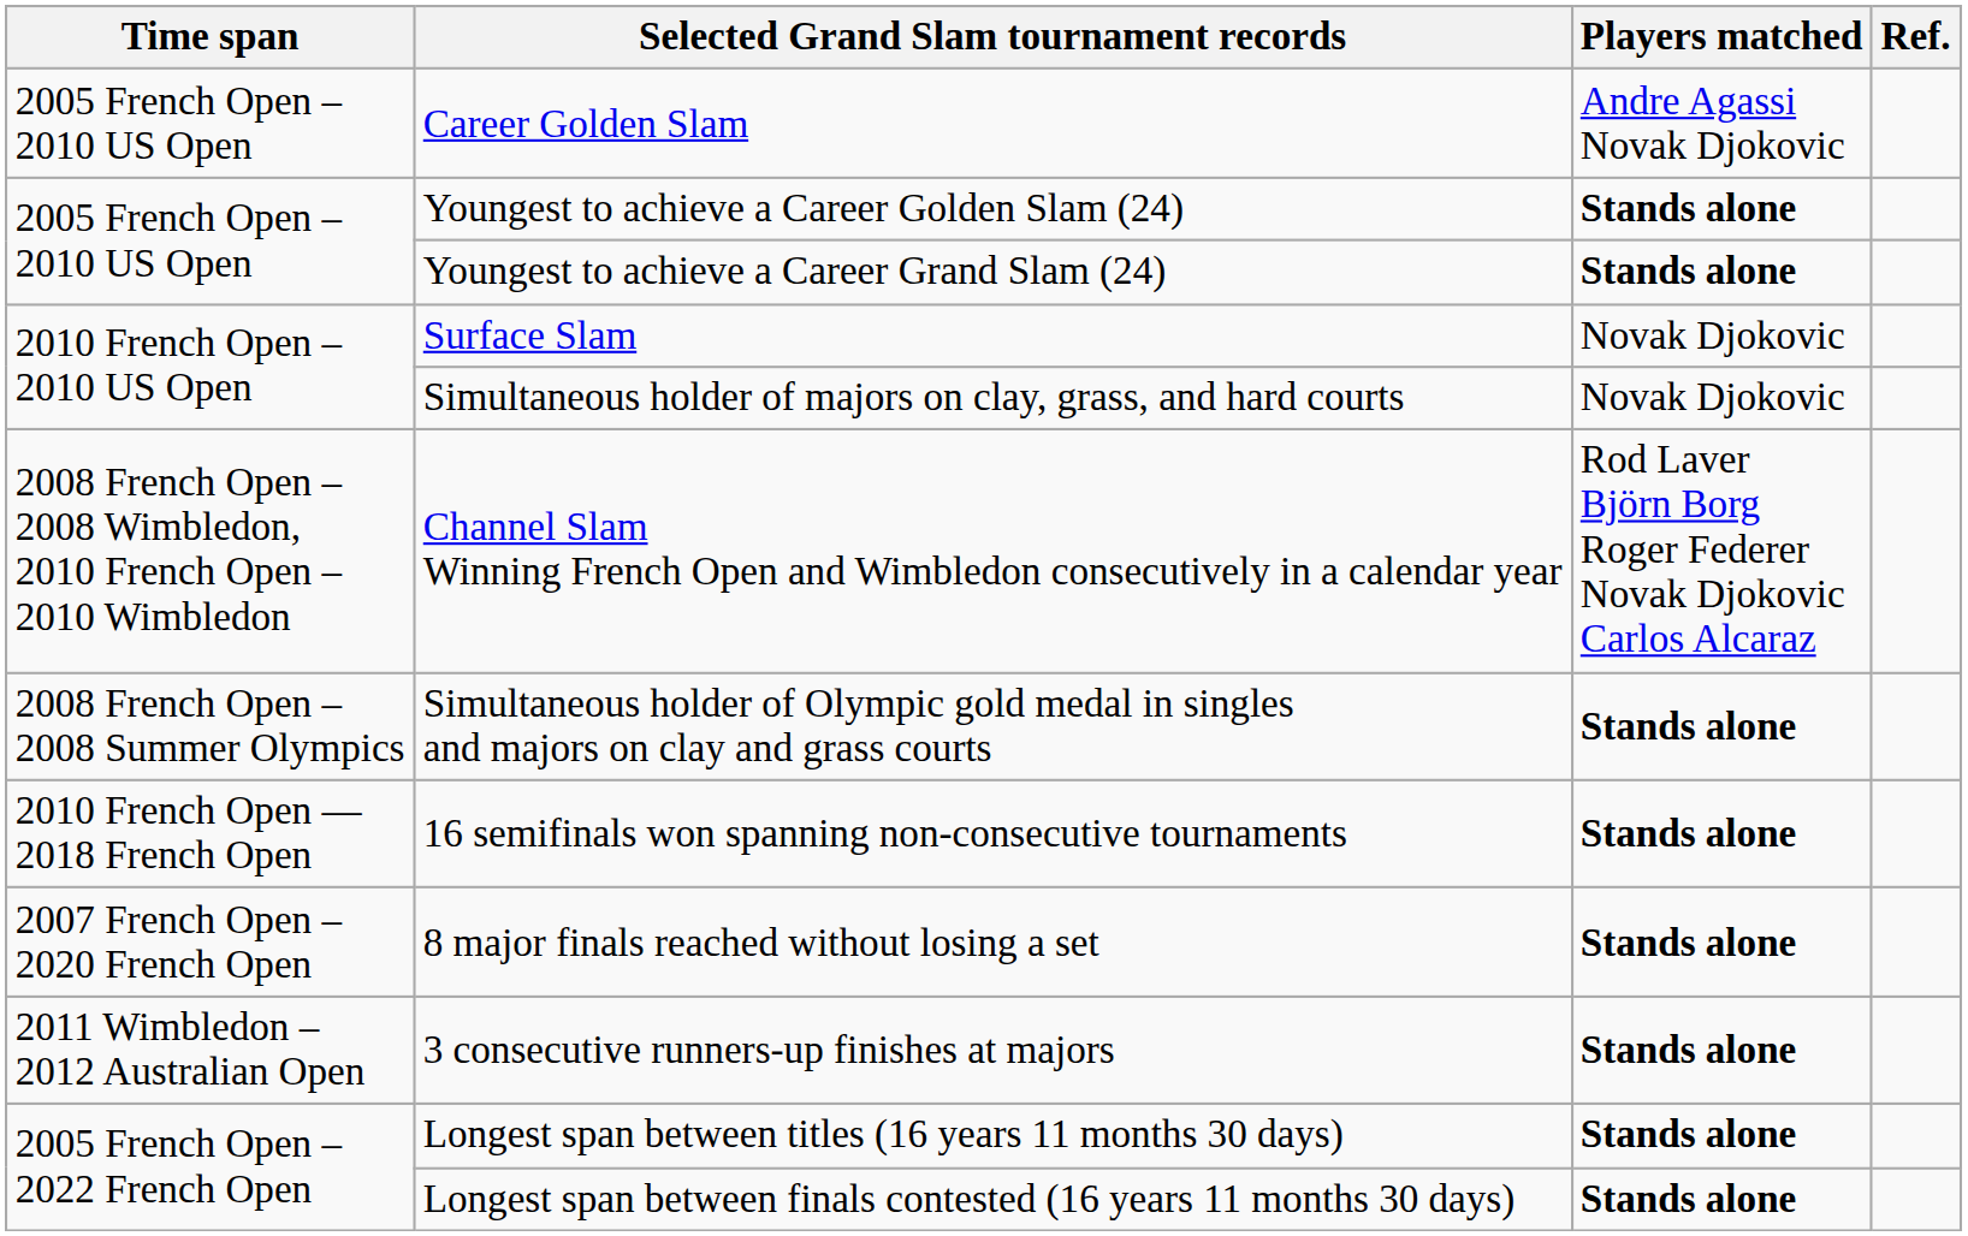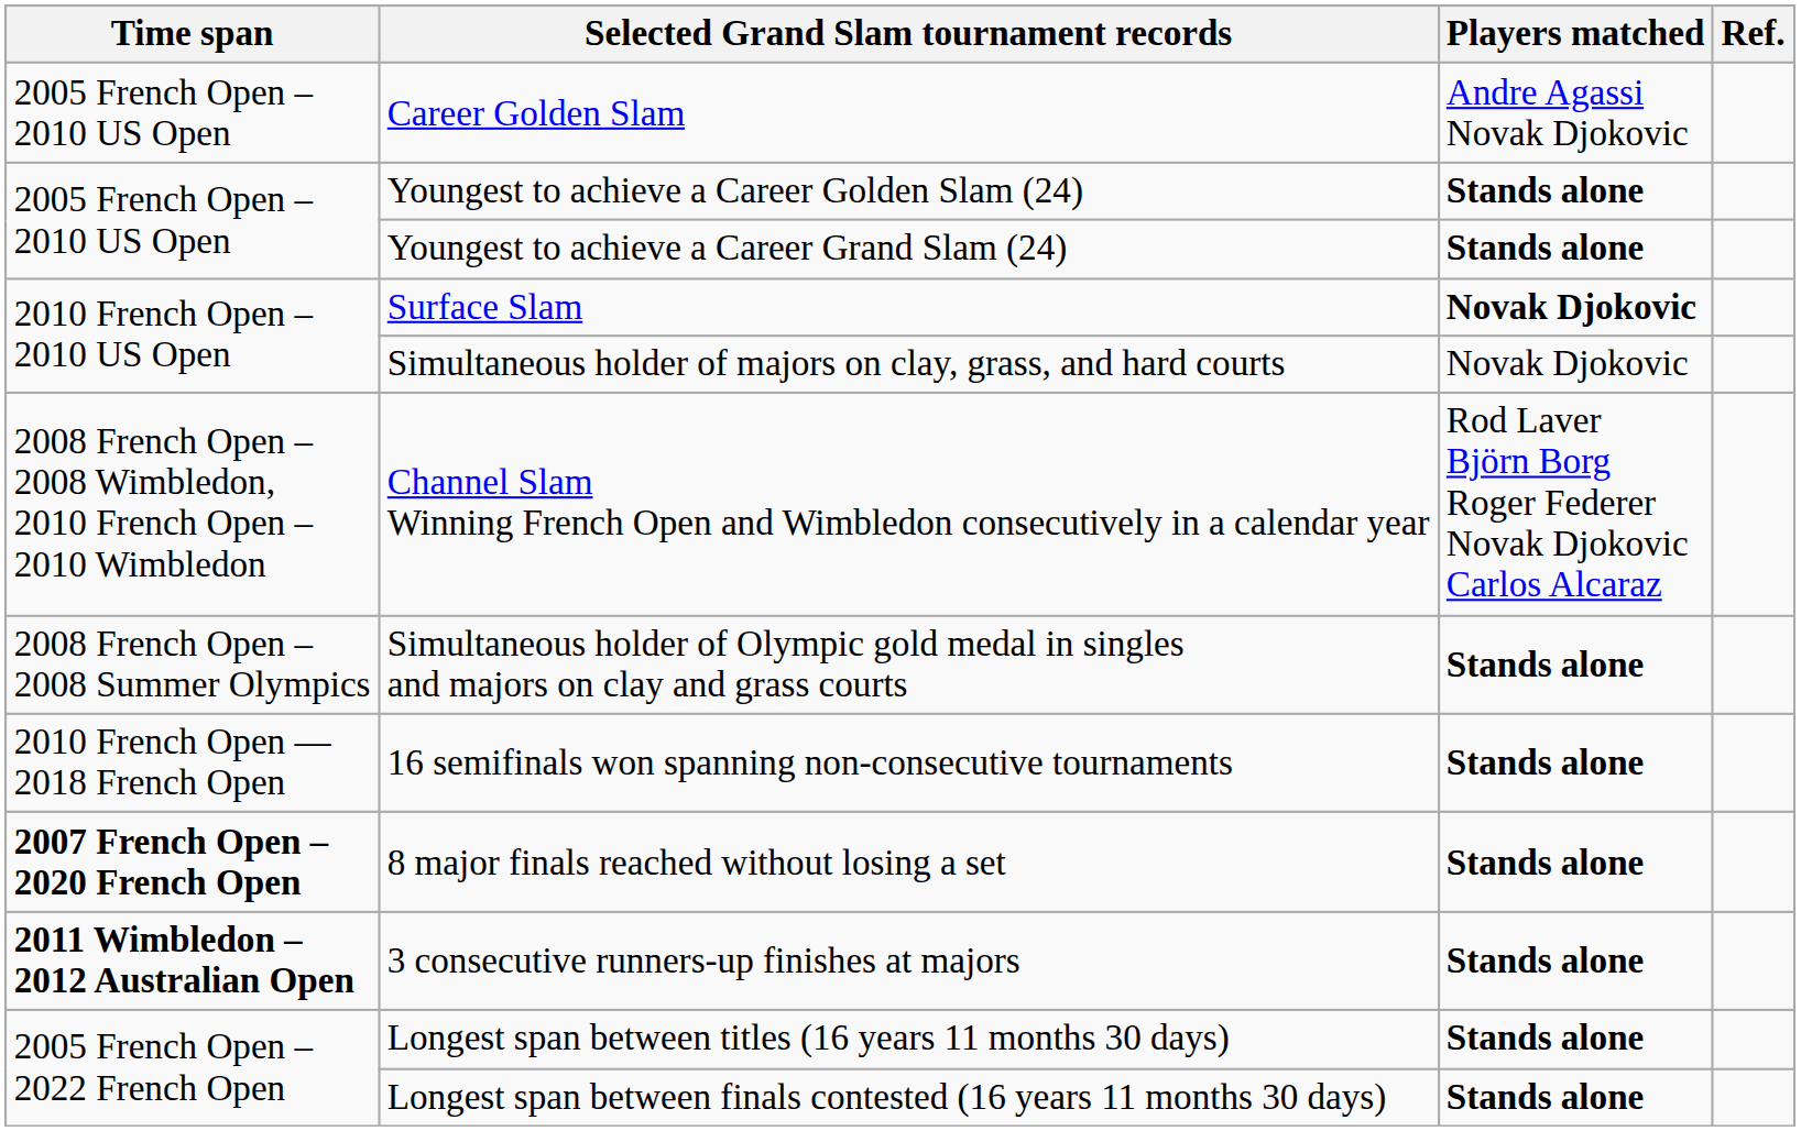Surface Slam | Players matched: normal -> bold
8 major finals reached without losing a set | Time span: normal -> bold
3 consecutive runners-up finishes at majors | Time span: normal -> bold
